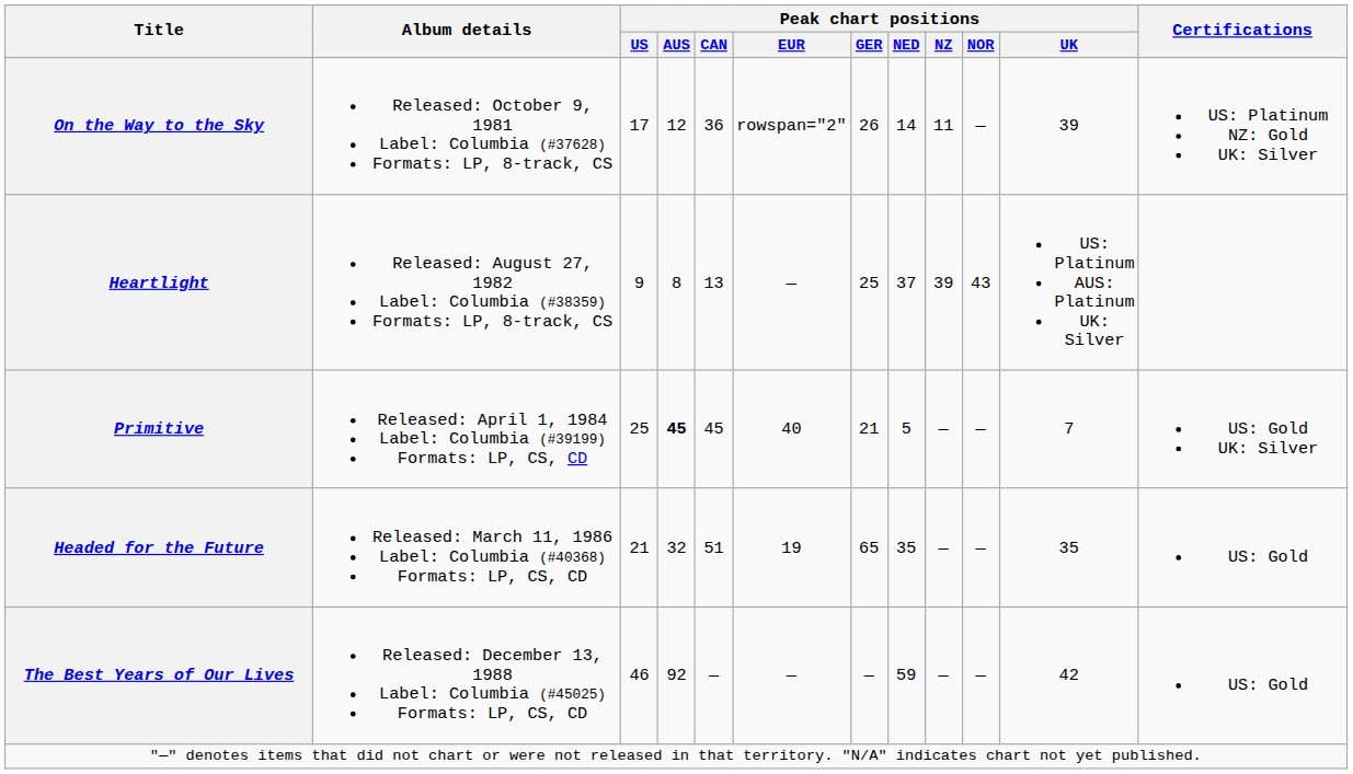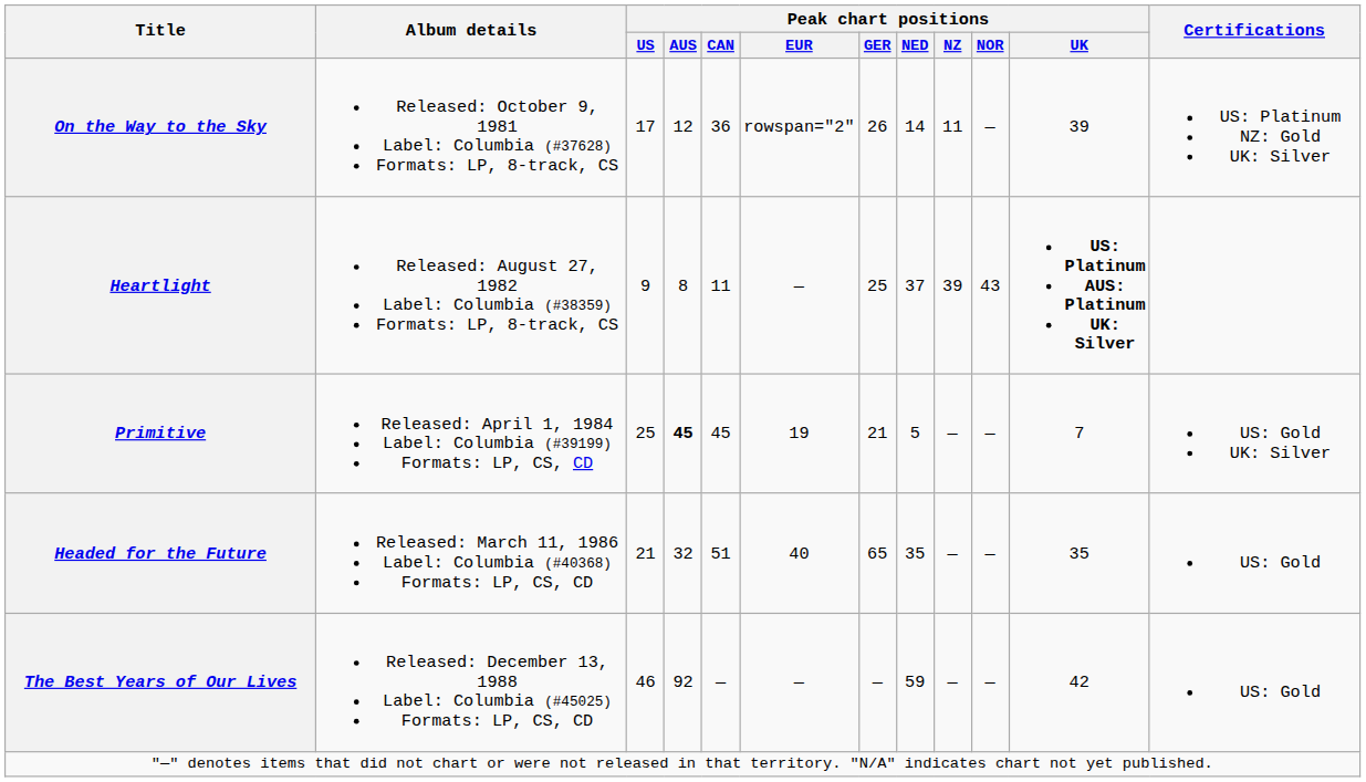Heartlight | Peak chart positions / CAN: 13 -> 11
Heartlight | Peak chart positions / UK: normal -> bold
Primitive | Peak chart positions / EUR: 40 -> 19
Headed for the Future | Peak chart positions / EUR: 19 -> 40
